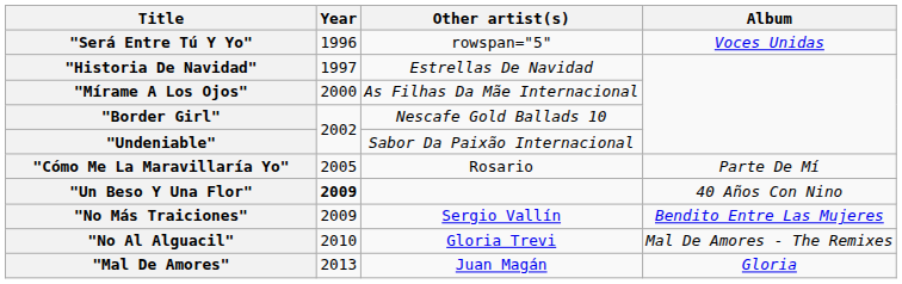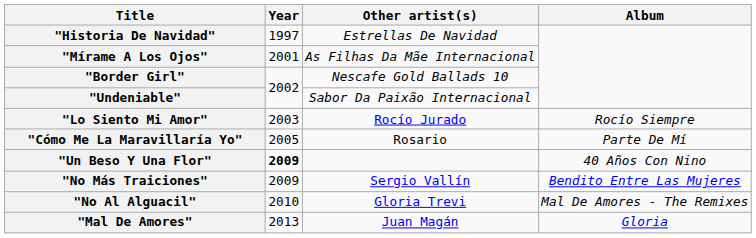- row: "Será Entre Tú Y Yo" | 1996 | rowspan="5" | Voces Unidas
"Mírame A Los Ojos" | Year: 2000 -> 2001
+ row: "Lo Siento Mi Amor" | 2003 | Rocío Jurado | Rocío Siempre
